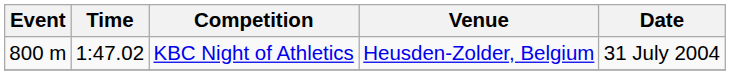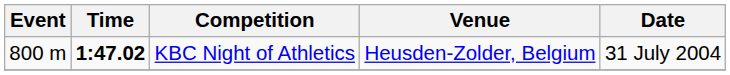KBC Night of Athletics | Time: normal -> bold
